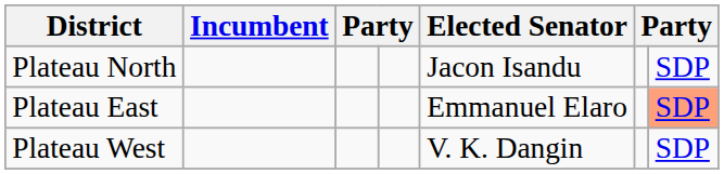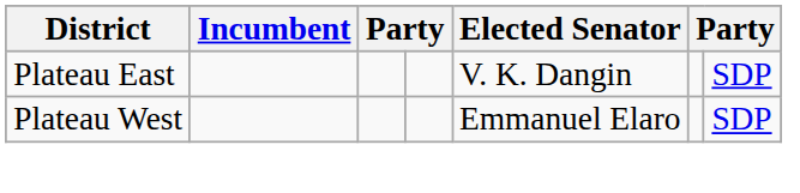- row: Plateau North | Jacon Isandu | SDP
Plateau East | Elected Senator: Emmanuel Elaro -> V. K. Dangin
Plateau East | column 7: lightsalmon background -> no background
Plateau West | Elected Senator: V. K. Dangin -> Emmanuel Elaro
